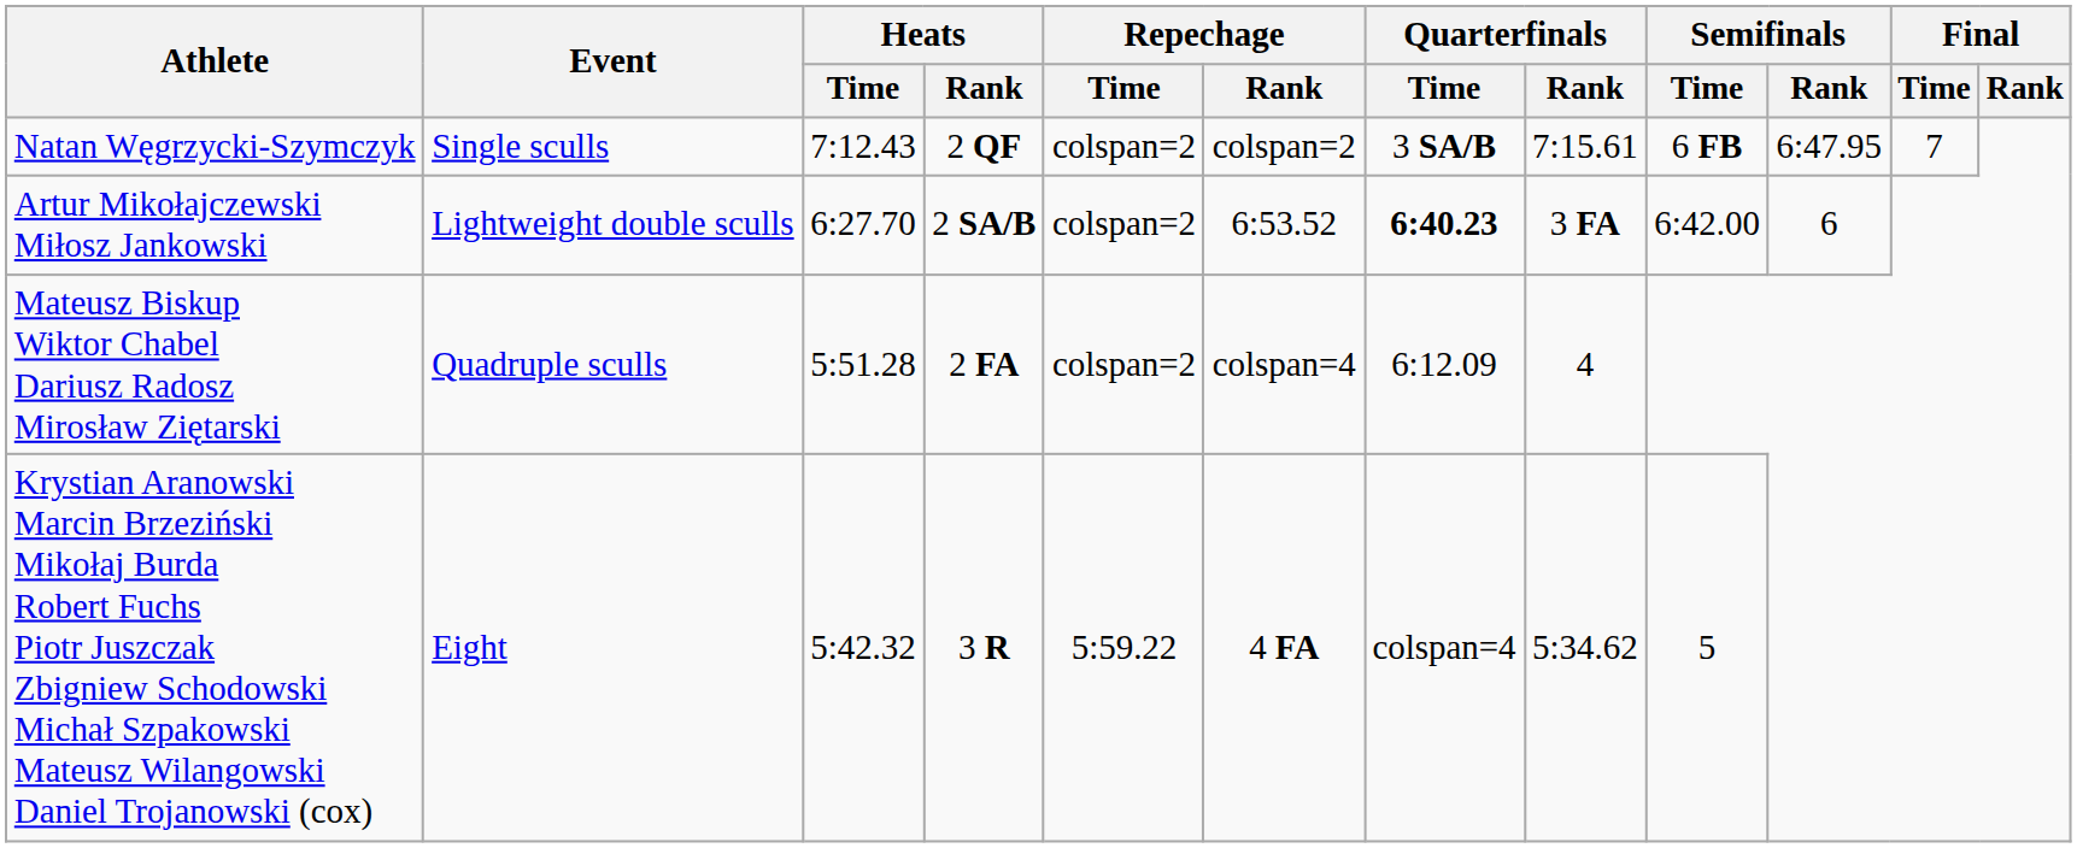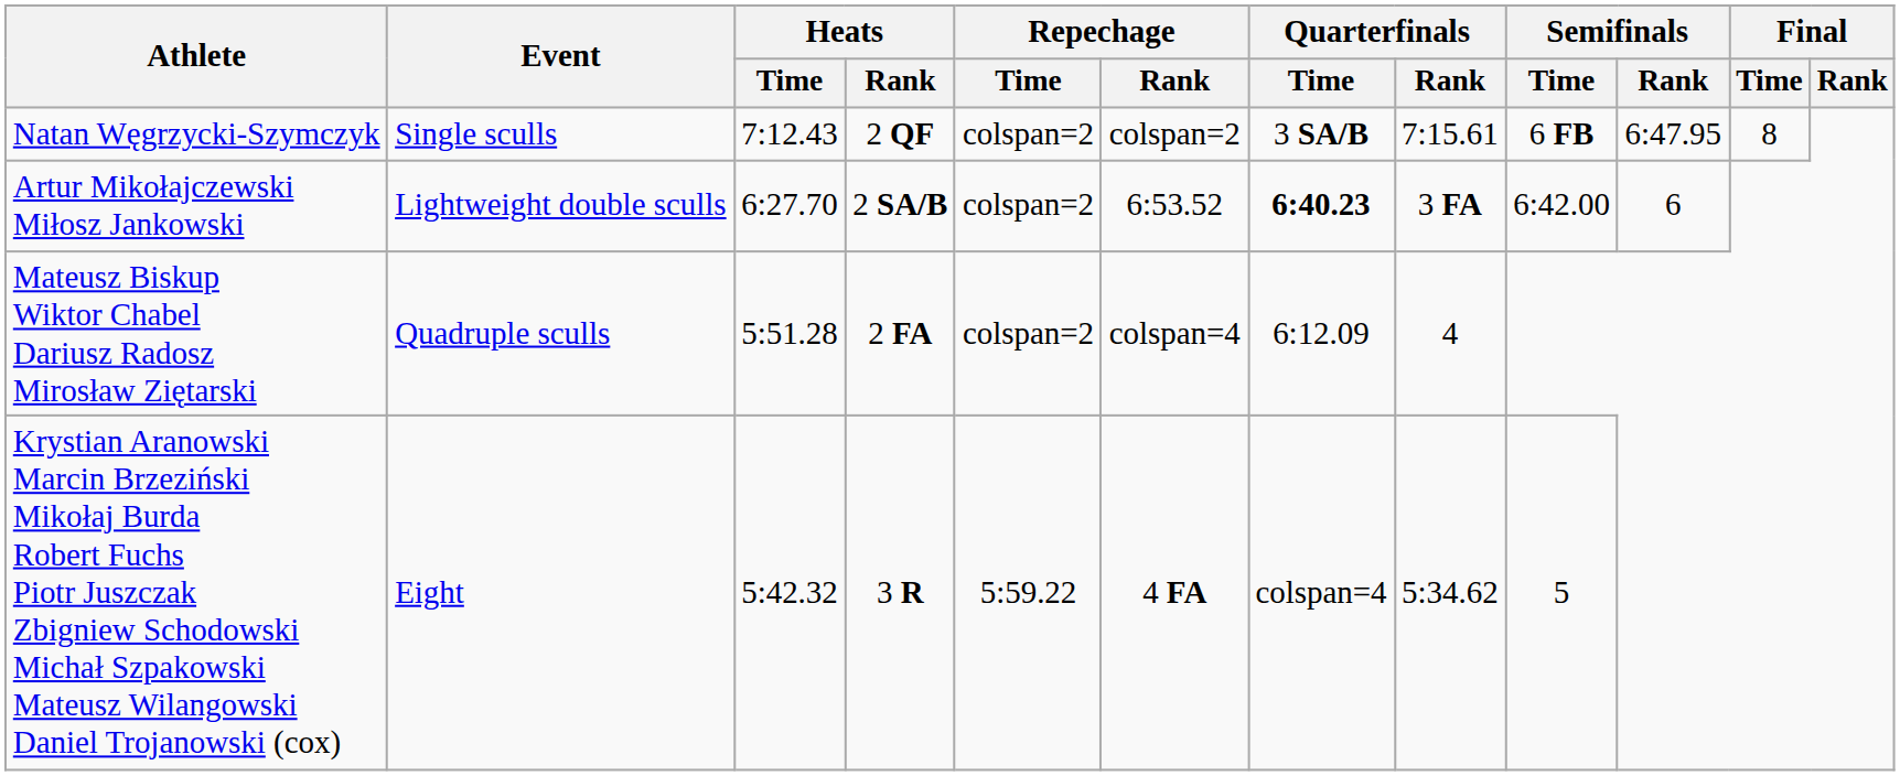Natan Węgrzycki-Szymczyk | Final / Time: 7 -> 8
